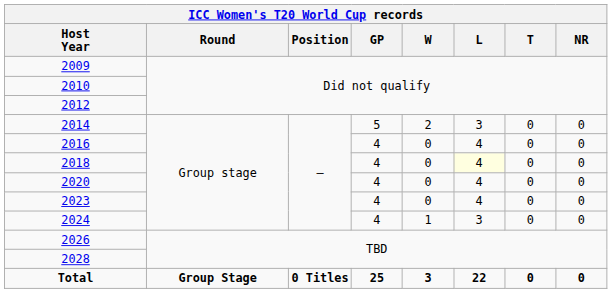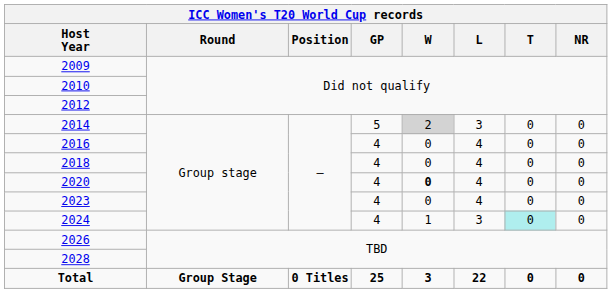2014 | W: no background -> lightgrey background
2018 | L: lightyellow background -> no background
2020 | W: normal -> bold
2024 | T: no background -> paleturquoise background
